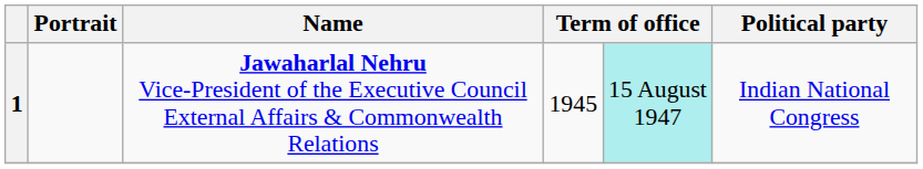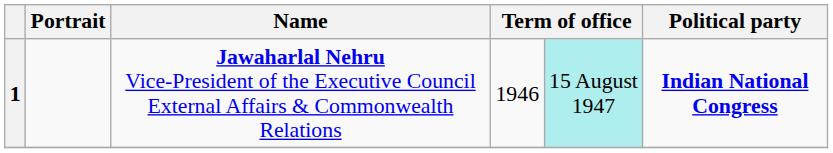1 | column 4: 1945 -> 1946
1 | Political party: normal -> bold
